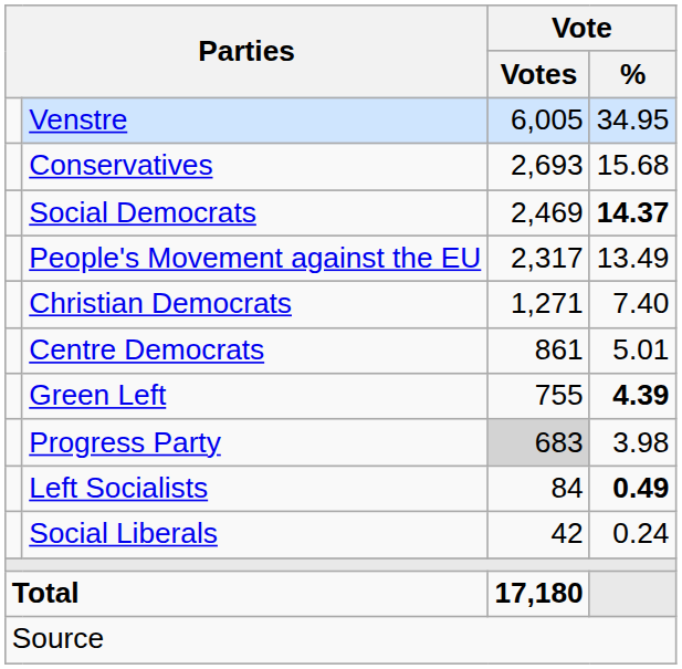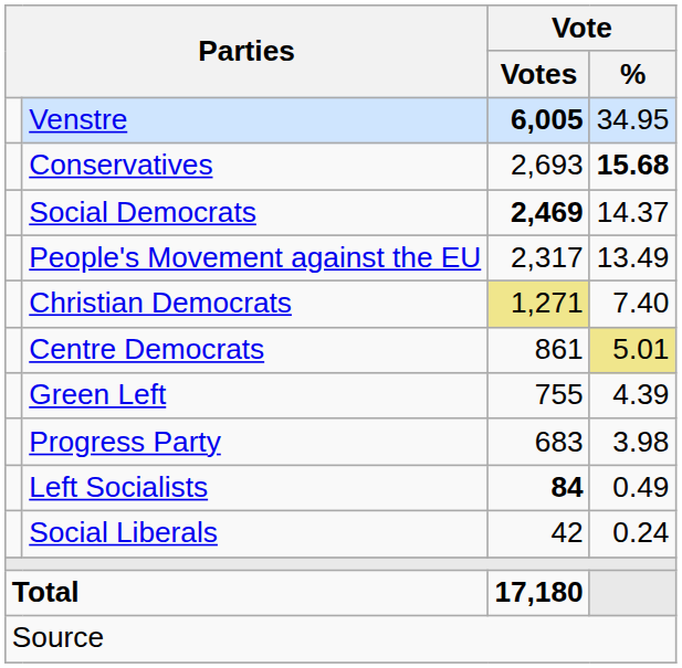Venstre | Vote / Votes: normal -> bold
Conservatives | Vote / %: normal -> bold
Social Democrats | Vote / Votes: normal -> bold
Social Democrats | Vote / %: bold -> normal
Christian Democrats | Vote / Votes: no background -> khaki background
Centre Democrats | Vote / %: no background -> khaki background
Green Left | Vote / %: bold -> normal
Progress Party | Vote / Votes: lightgrey background -> no background
Left Socialists | Vote / Votes: normal -> bold
Left Socialists | Vote / %: bold -> normal
